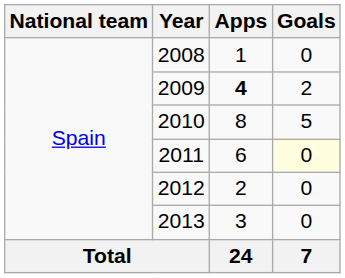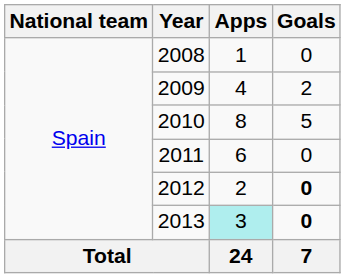2009 | Apps: bold -> normal
2011 | Goals: lightyellow background -> no background
2012 | Goals: normal -> bold
2013 | Apps: no background -> paleturquoise background
2013 | Goals: normal -> bold
